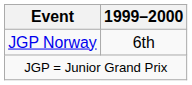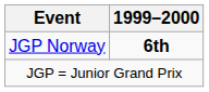JGP Norway | 1999–2000: normal -> bold
